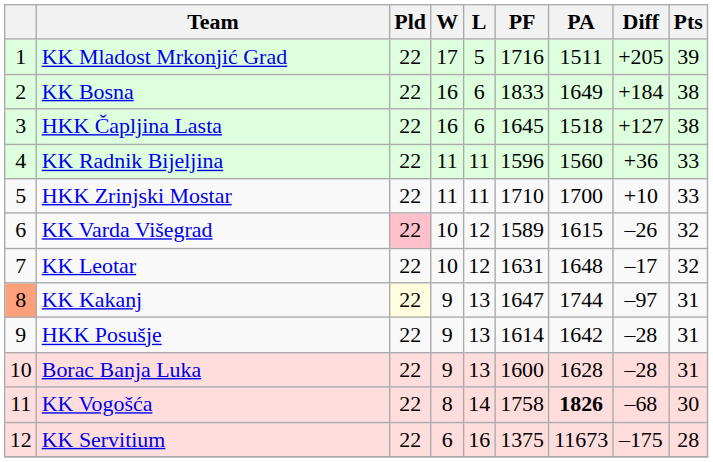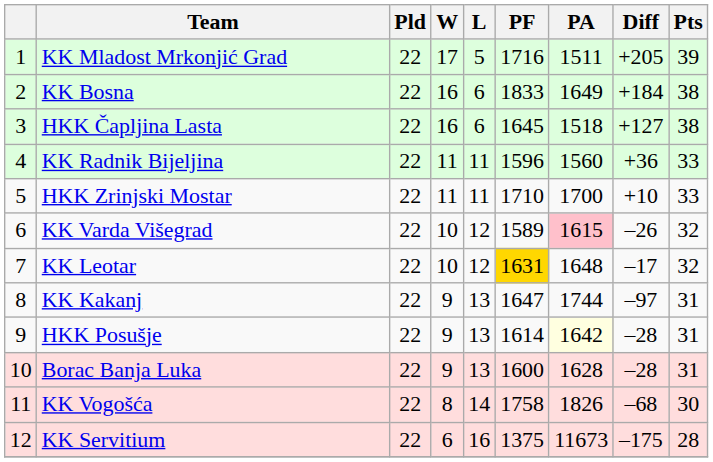KK Varda Višegrad | Pld: pink background -> no background
KK Varda Višegrad | PA: no background -> pink background
KK Leotar | PF: no background -> gold background
KK Kakanj | column 1: lightsalmon background -> no background
KK Kakanj | Pld: lightyellow background -> no background
HKK Posušje | PA: no background -> lightyellow background
KK Vogošća | PA: bold -> normal
